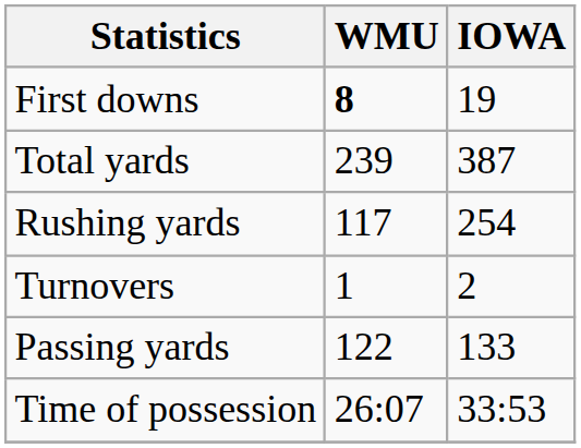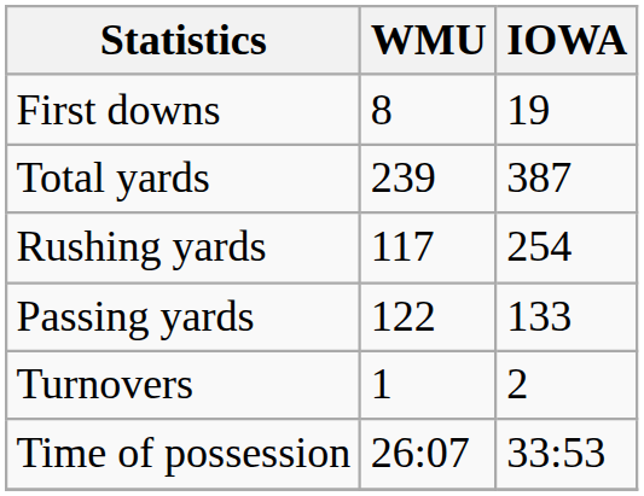First downs | WMU: bold -> normal
rows swapped: Passing yards <-> Turnovers
